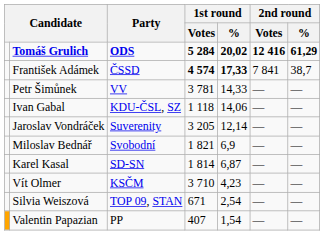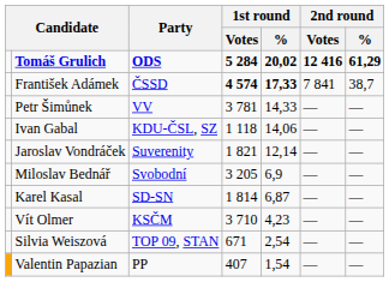Jaroslav Vondráček | 1st round / Votes: 3 205 -> 1 821
Miloslav Bednář | 1st round / Votes: 1 821 -> 3 205
